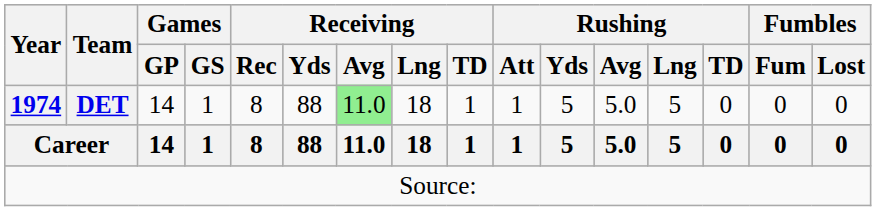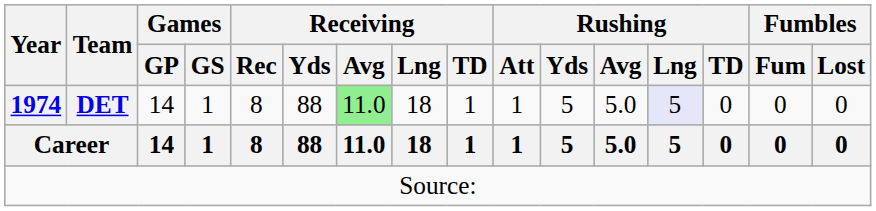1974 | Rushing / Lng: no background -> lavender background
